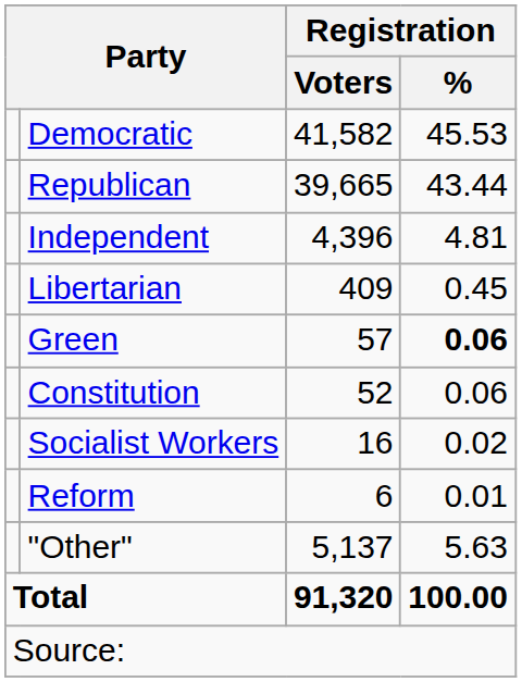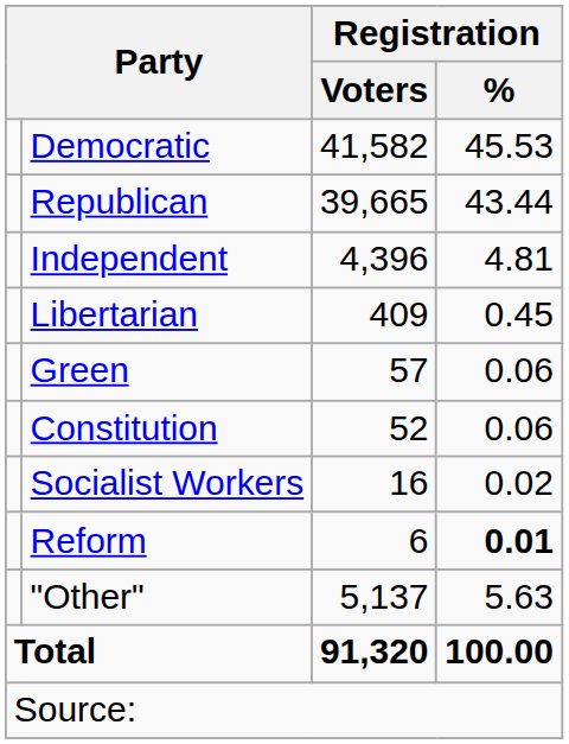Green | Registration / %: bold -> normal
Reform | Registration / %: normal -> bold
